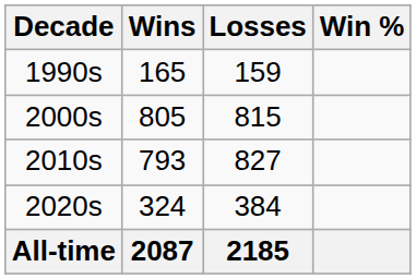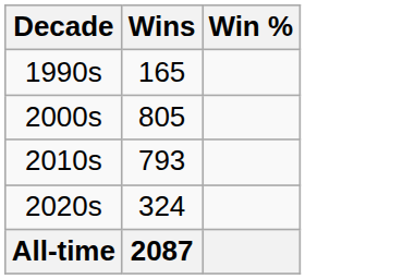- column: Losses | 159 | 815 | 827 | 384 | 2185
